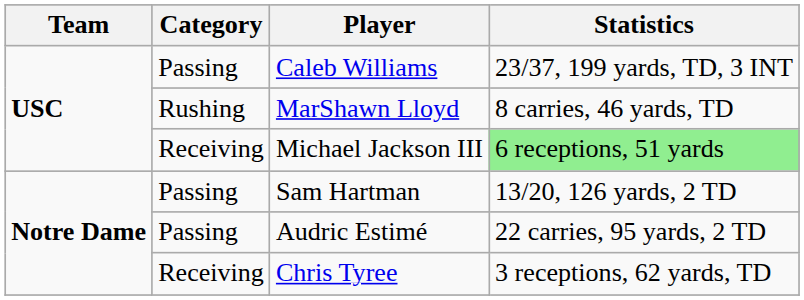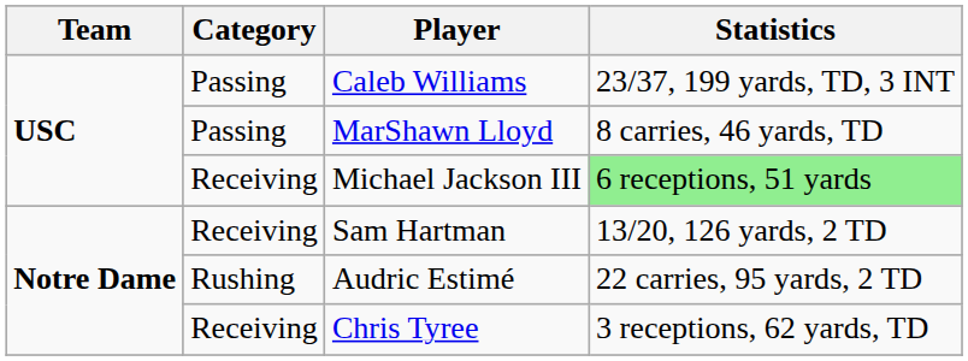MarShawn Lloyd | Category: Rushing -> Passing
Sam Hartman | Category: Passing -> Receiving
Audric Estimé | Category: Passing -> Rushing
